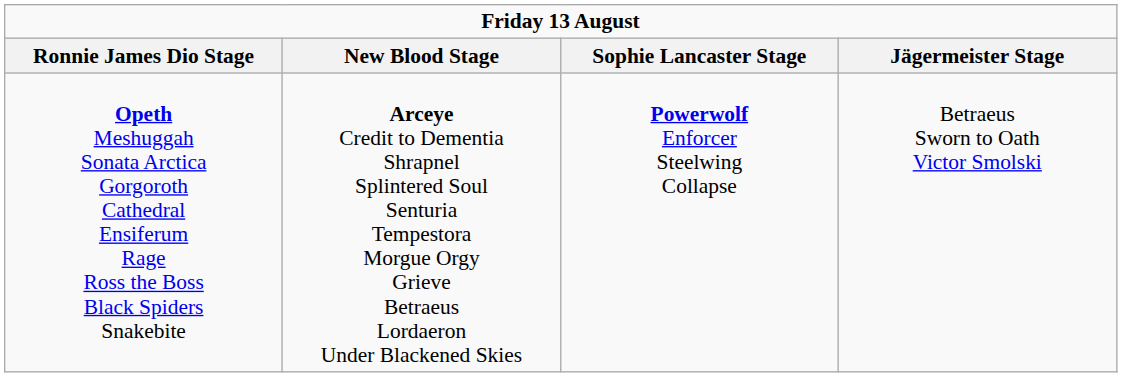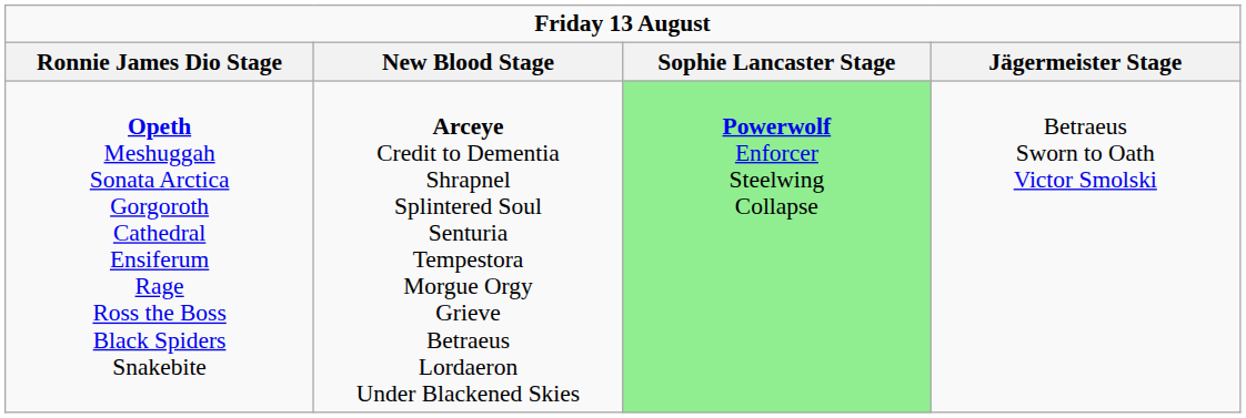row 3 | Sophie Lancaster Stage: no background -> lightgreen background
